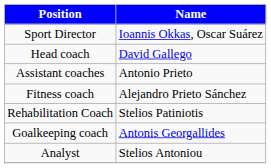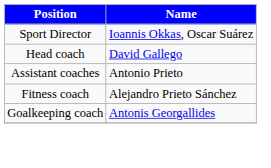- row: Rehabilitation Coach | Stelios Patiniotis
- row: Analyst | Stelios Antoniou
